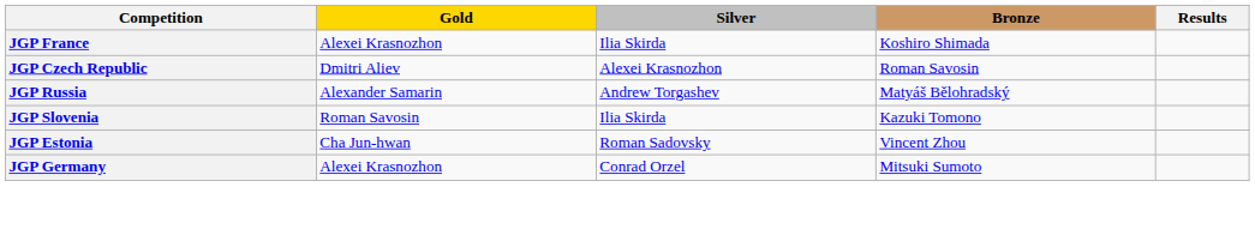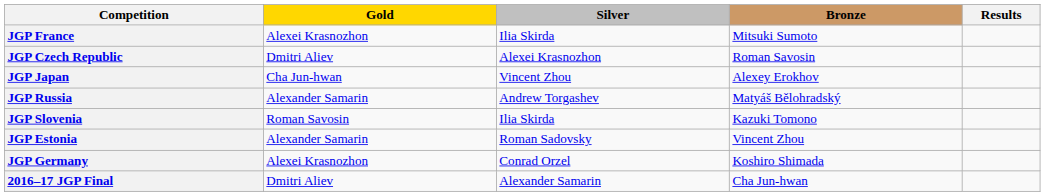JGP France | Bronze: Koshiro Shimada -> Mitsuki Sumoto
+ row: JGP Japan | Cha Jun-hwan | Vincent Zhou | Alexey Erokhov
JGP Estonia | Gold: Cha Jun-hwan -> Alexander Samarin
JGP Germany | Bronze: Mitsuki Sumoto -> Koshiro Shimada
+ row: 2016–17 JGP Final | Dmitri Aliev | Alexander Samarin | Cha Jun-hwan
